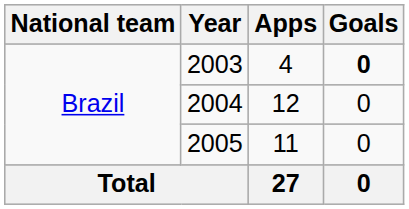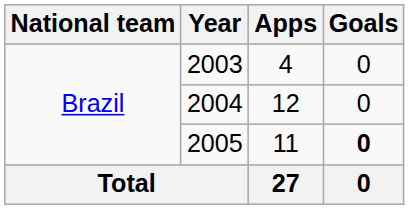2003 | Goals: bold -> normal
2005 | Goals: normal -> bold
